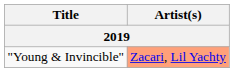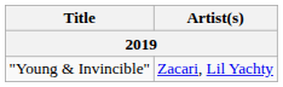"Young & Invincible" | Artist(s): lightsalmon background -> no background
